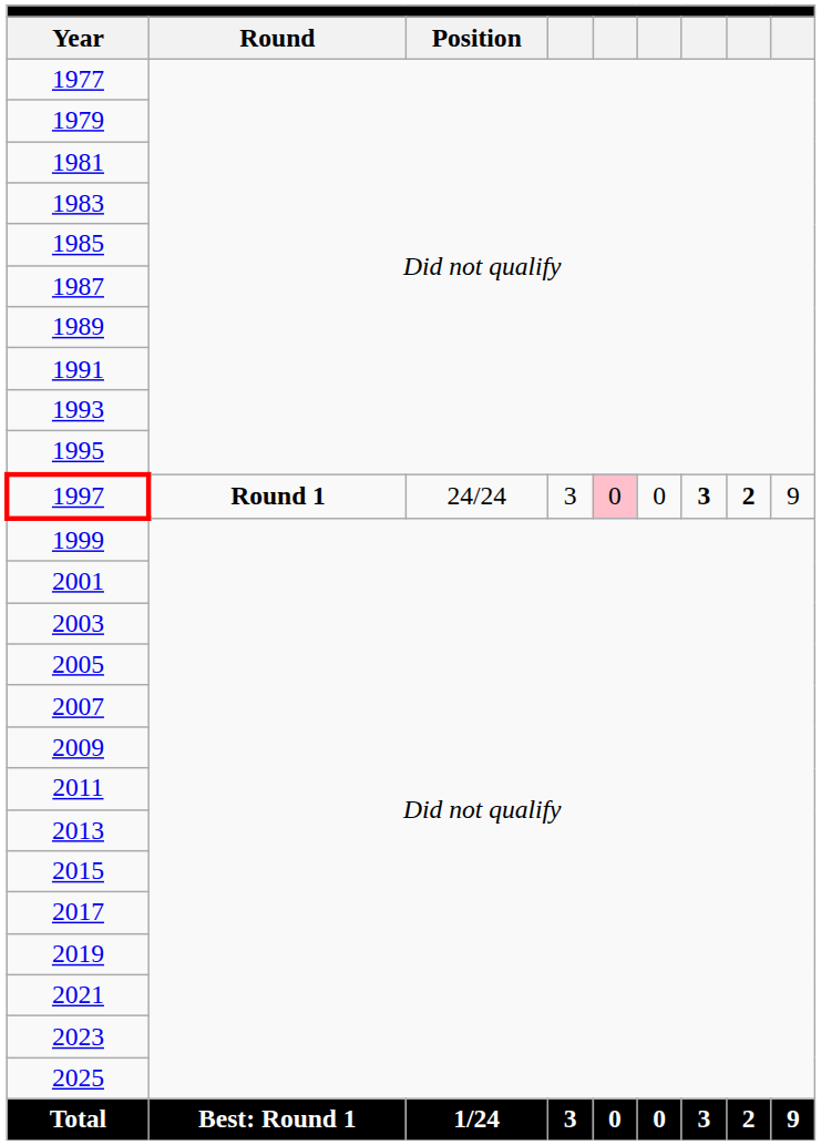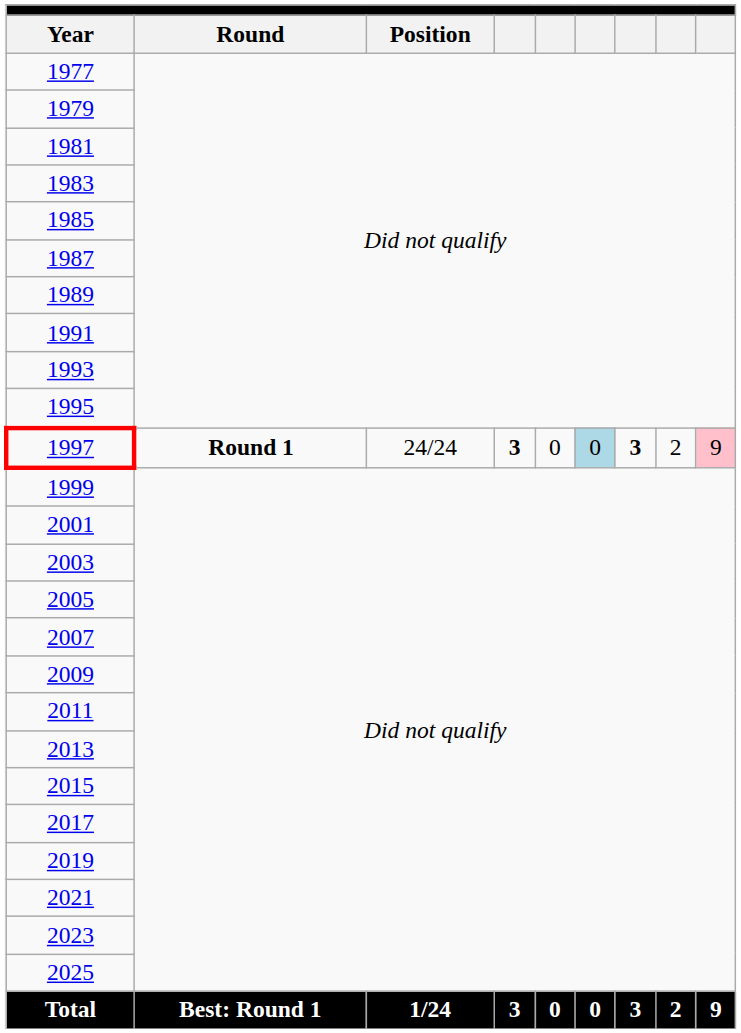1997 | column 4: normal -> bold
1997 | column 5: pink background -> no background
1997 | column 6: no background -> lightblue background
1997 | column 8: bold -> normal
1997 | column 9: no background -> pink background
